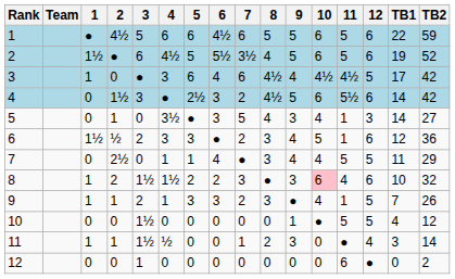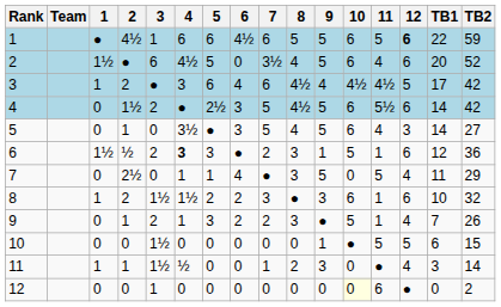row 2 | 3: 5 -> 1
row 2 | 12: normal -> bold
row 3 | 6: 5½ -> 0
row 3 | 11: 5 -> 4
row 3 | TB1: 19 -> 20
row 4 | 2: 0 -> 2
row 5 | 3: 3 -> 2
row 5 | 7: 2 -> 5
row 6 | 9: 3 -> 5
row 6 | 10: 4 -> 6
row 6 | 11: 1 -> 4
row 7 | 4: normal -> bold
row 7 | 9: 4 -> 1
row 8 | 9: 4 -> 5
row 8 | 10: 4 -> 0
row 8 | 12: 5 -> 4
row 9 | 10: pink background -> no background
row 9 | 11: 4 -> 1
row 10 | 1: 1 -> 0
row 10 | 6: 3 -> 2
row 10 | 10: 4 -> 5
row 10 | 12: 5 -> 4
row 11 | TB1: 4 -> 6
row 11 | TB2: 12 -> 15
row 13 | 10: no background -> lightyellow background
